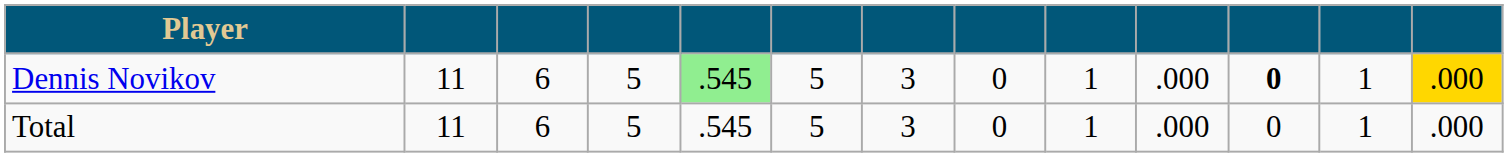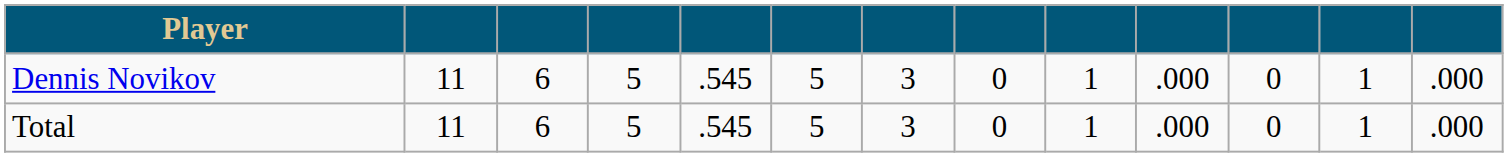Dennis Novikov | column 5: lightgreen background -> no background
Dennis Novikov | column 11: bold -> normal
Dennis Novikov | column 13: gold background -> no background
